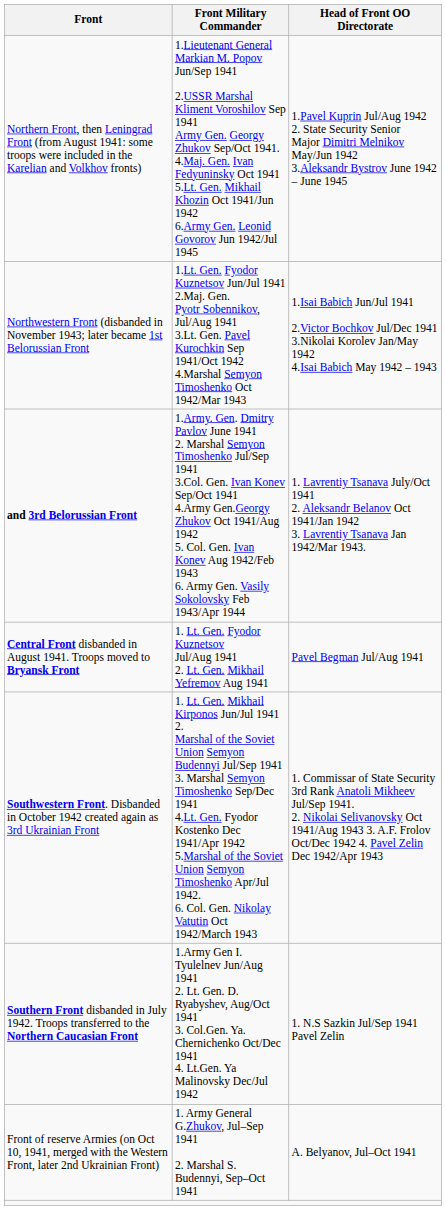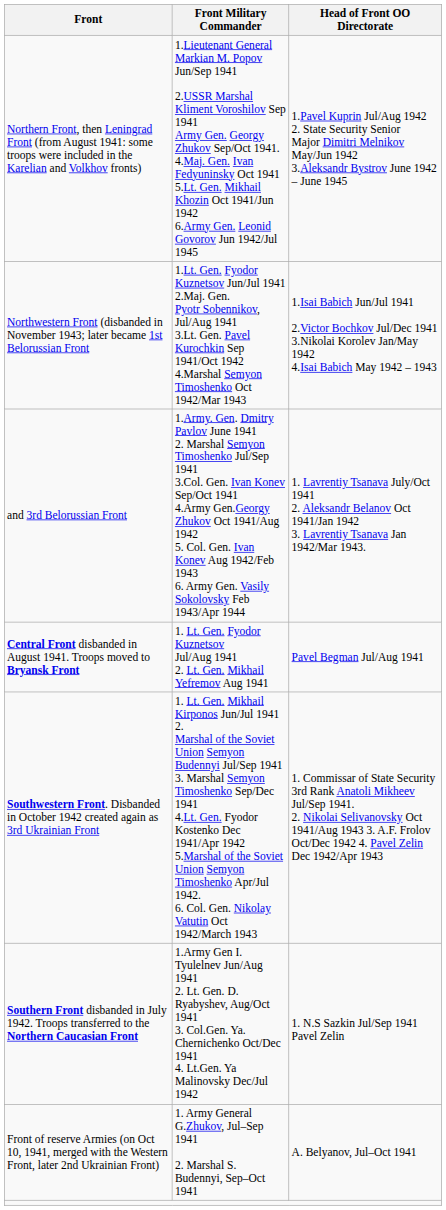and 3rd Belorussian Front | Front: bold -> normal
